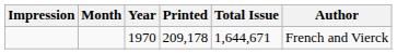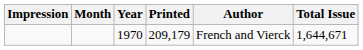columns swapped: Total Issue <-> Author
row 2 | Printed: 209,178 -> 209,179
